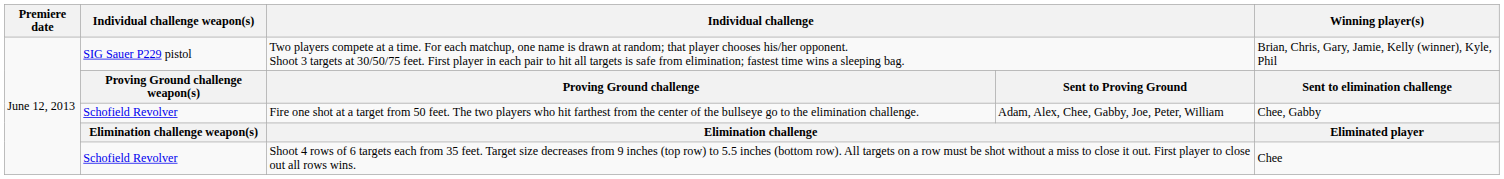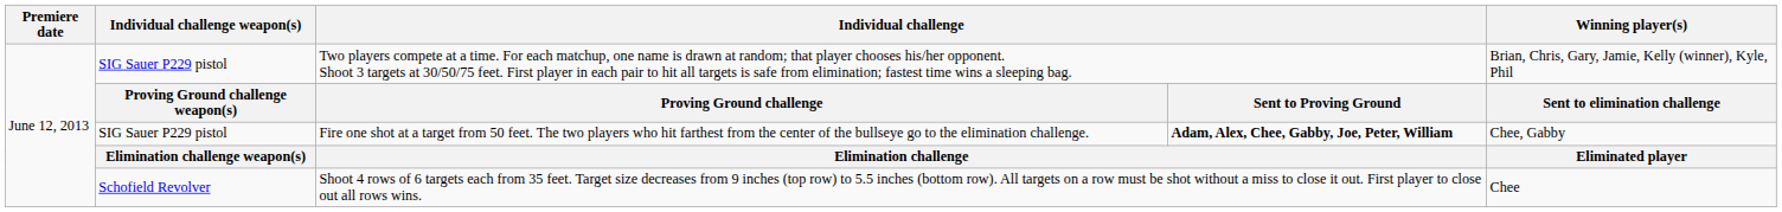row 4 | Individual challenge weapon(s): Schofield Revolver -> SIG Sauer P229 pistol
row 4 | column 4: normal -> bold
